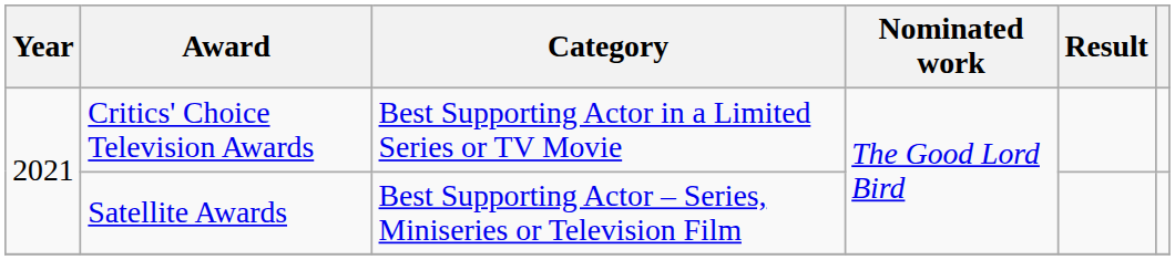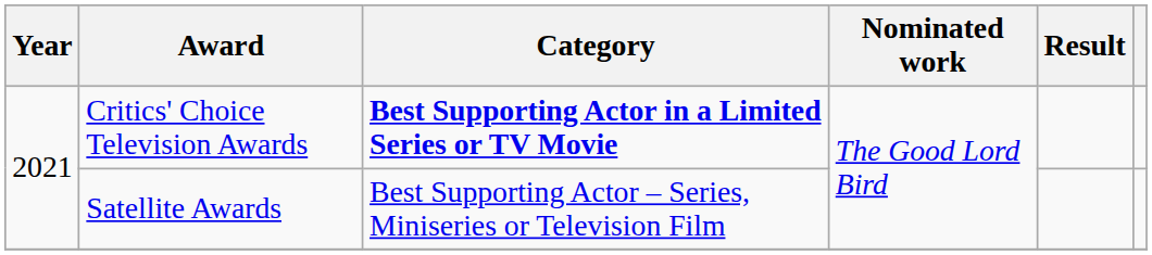Critics' Choice Television Awards | Category: normal -> bold
